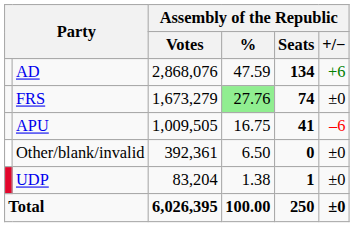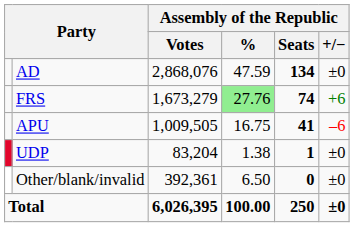AD | Assembly of the Republic / +/−: +6 -> ±0
FRS | Assembly of the Republic / +/−: ±0 -> +6
rows swapped: UDP <-> Other/blank/invalid
